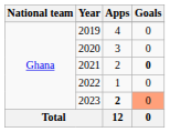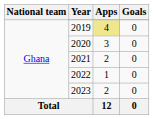2019 | Apps: no background -> khaki background
2021 | Goals: bold -> normal
2023 | Apps: bold -> normal
2023 | Goals: lightsalmon background -> no background
